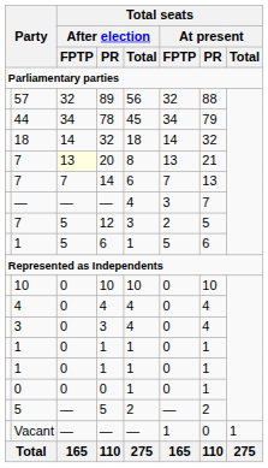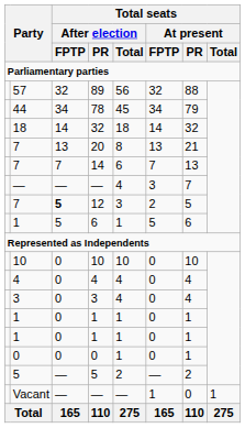20 | Total seats / After election / FPTP: lightyellow background -> no background
12 | Total seats / After election / FPTP: normal -> bold
